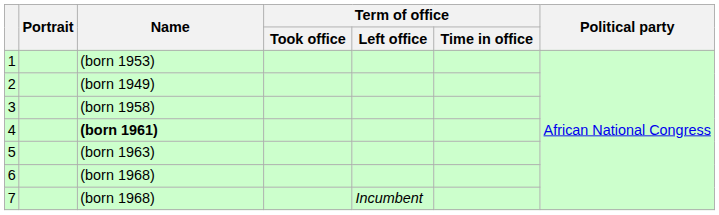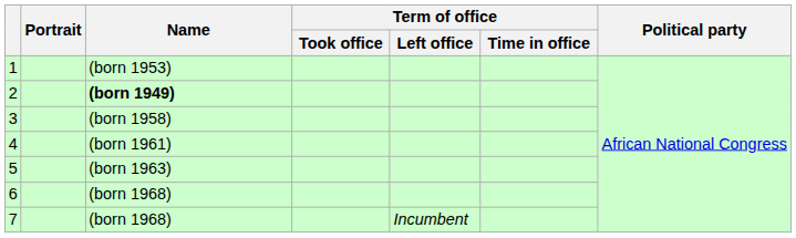2 | Name: normal -> bold
4 | Name: bold -> normal
